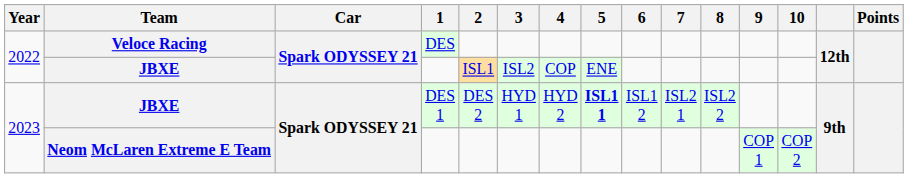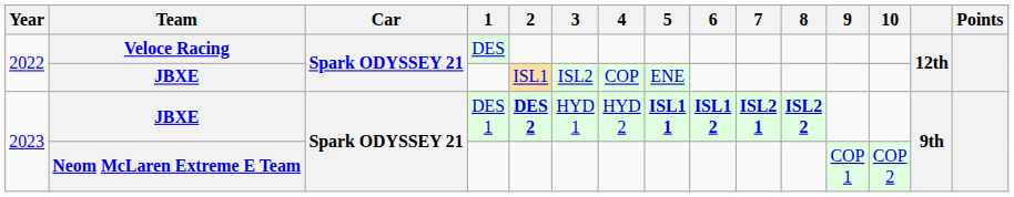JBXE / DES 1 | 2: normal -> bold
JBXE / DES 1 | 6: normal -> bold
JBXE / DES 1 | 7: normal -> bold
JBXE / DES 1 | 8: normal -> bold
